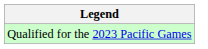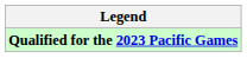row 2 | column 1: normal -> bold
